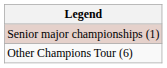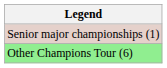row 3 | column 1: no background -> lightgreen background
